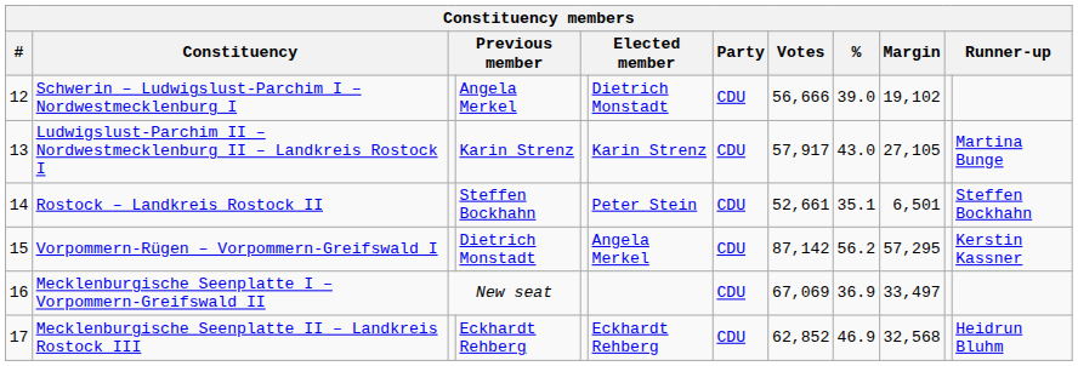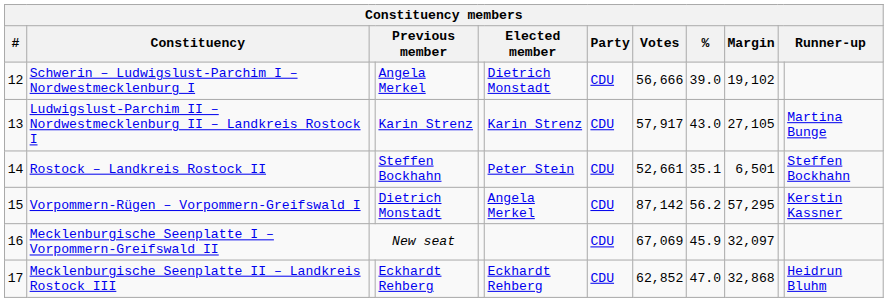Mecklenburgische Seenplatte I – Vorpommern-Greifswald II | %: 36.9 -> 45.9
Mecklenburgische Seenplatte I – Vorpommern-Greifswald II | Margin: 33,497 -> 32,097
Mecklenburgische Seenplatte II – Landkreis Rostock III | %: 46.9 -> 47.0
Mecklenburgische Seenplatte II – Landkreis Rostock III | Margin: 32,568 -> 32,868
